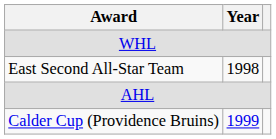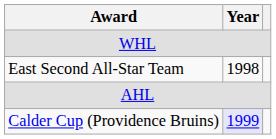Calder Cup (Providence Bruins) | Year: no background -> lavender background
